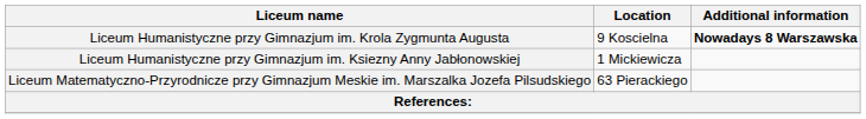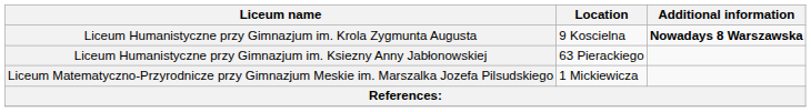row 3 | Location: 1 Mickiewicza -> 63 Pierackiego
row 4 | Location: 63 Pierackiego -> 1 Mickiewicza
